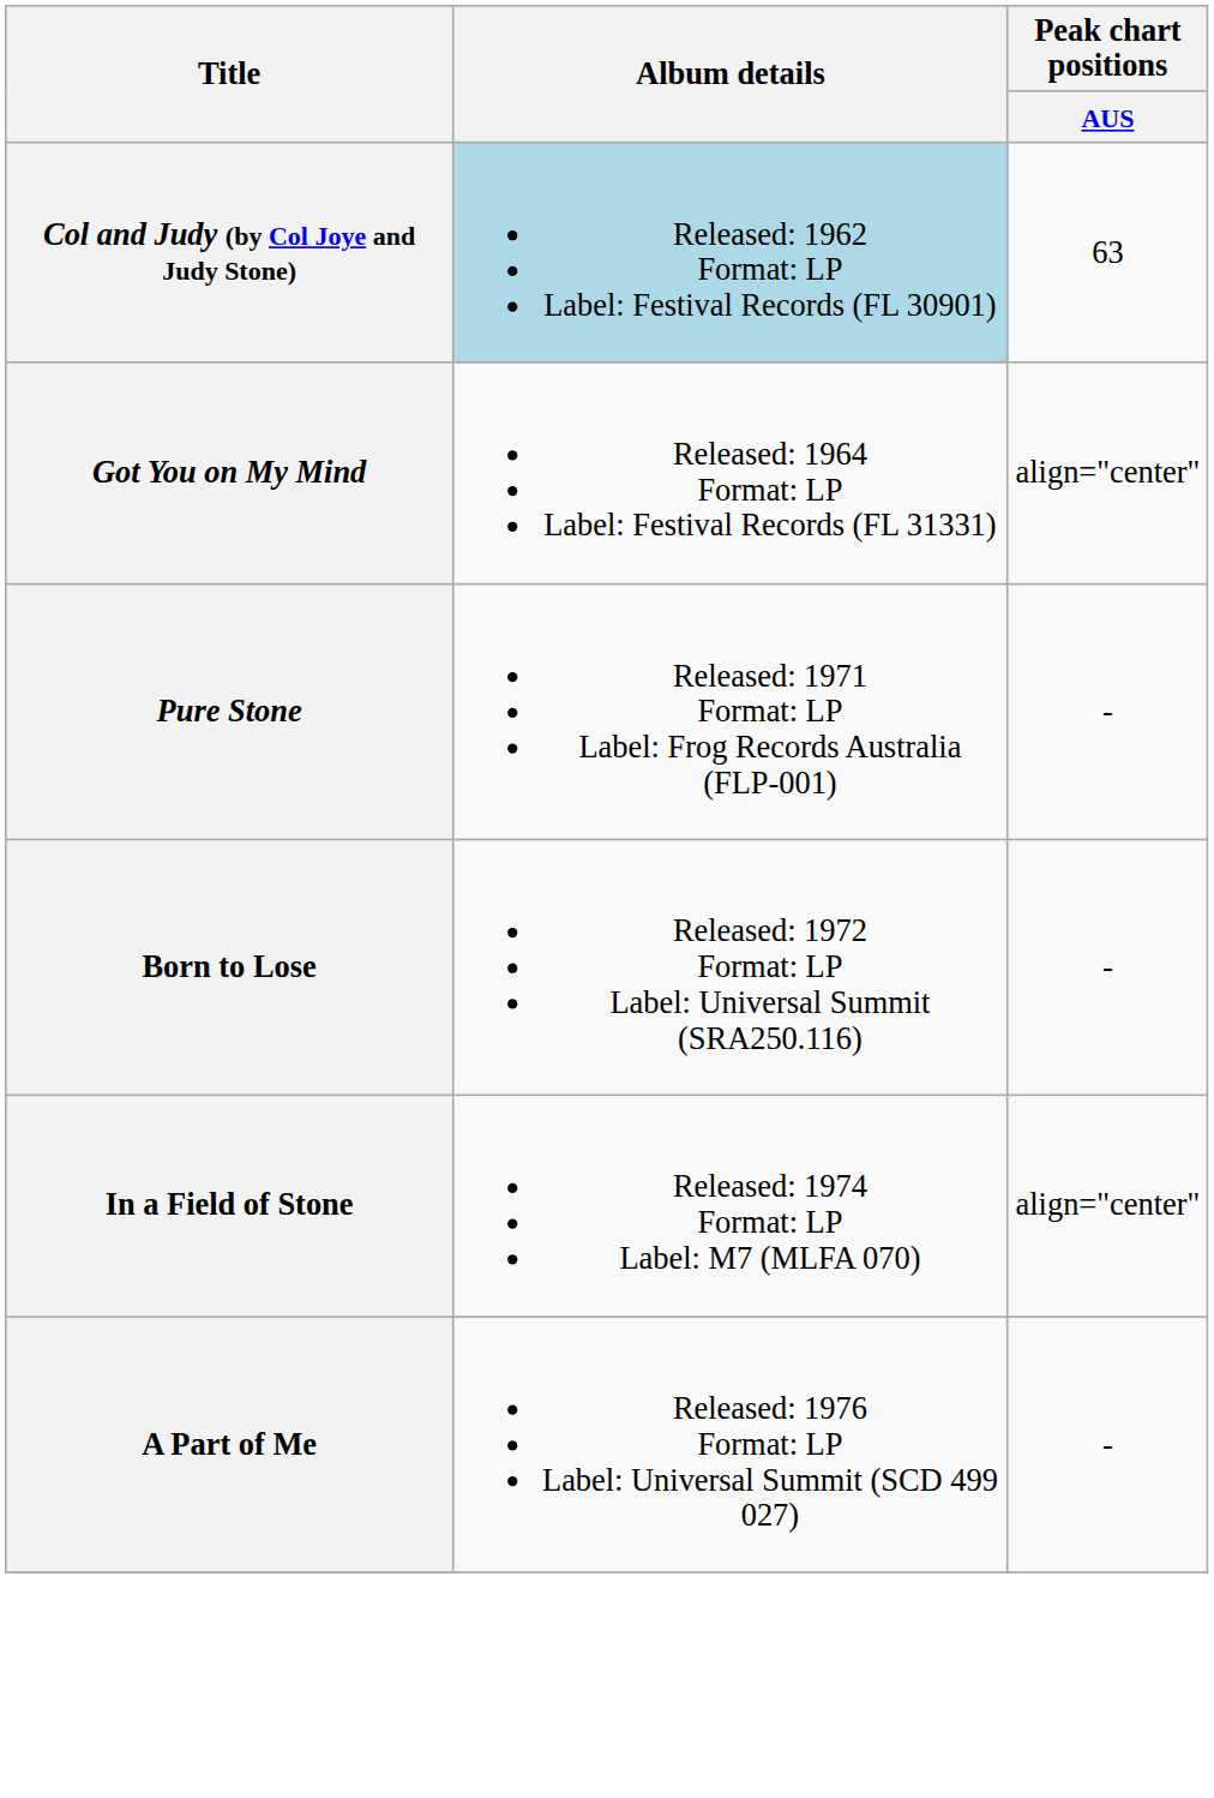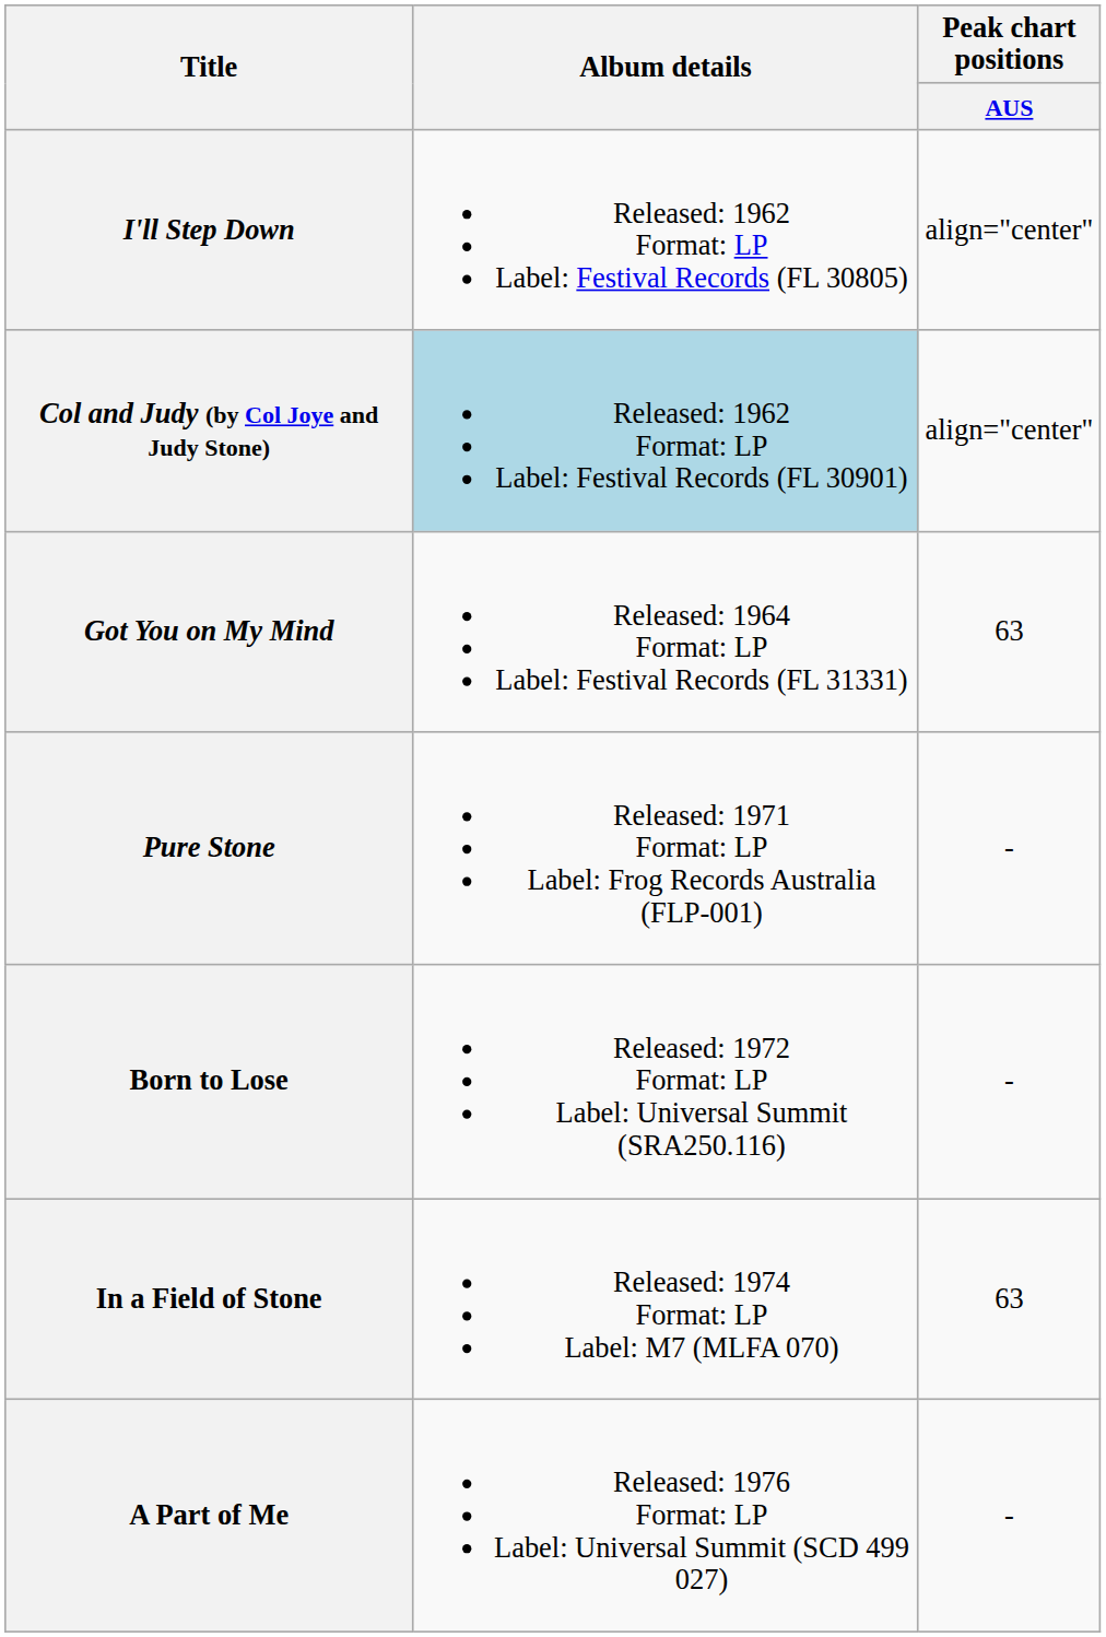+ row: I'll Step Down | Released: 1962 Format: LP Label: Festival Records (FL 30805) | align="center"
Col and Judy (by Col Joye and Judy Stone) | Peak chart positions / AUS: 63 -> align="center"
Got You on My Mind | Peak chart positions / AUS: align="center" -> 63
In a Field of Stone | Peak chart positions / AUS: align="center" -> 63
